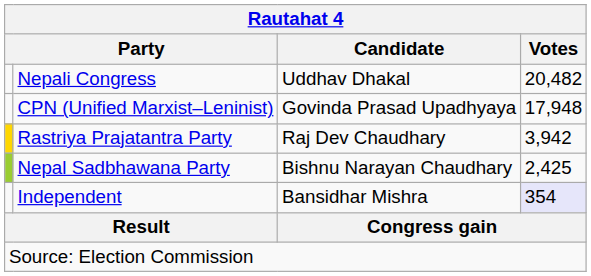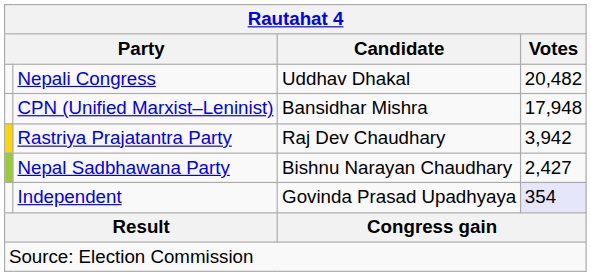CPN (Unified Marxist–Leninist) | Candidate: Govinda Prasad Upadhyaya -> Bansidhar Mishra
Nepal Sadbhawana Party | Votes: 2,425 -> 2,427
Independent | Candidate: Bansidhar Mishra -> Govinda Prasad Upadhyaya
